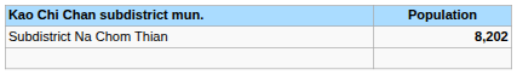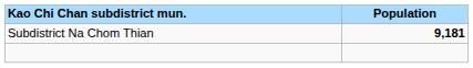Subdistrict Na Chom Thian | Population: 8,202 -> 9,181
